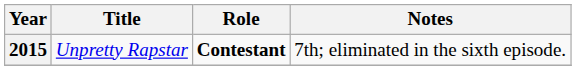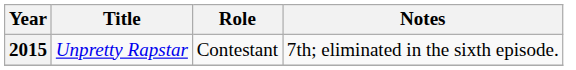2015 | Role: bold -> normal
